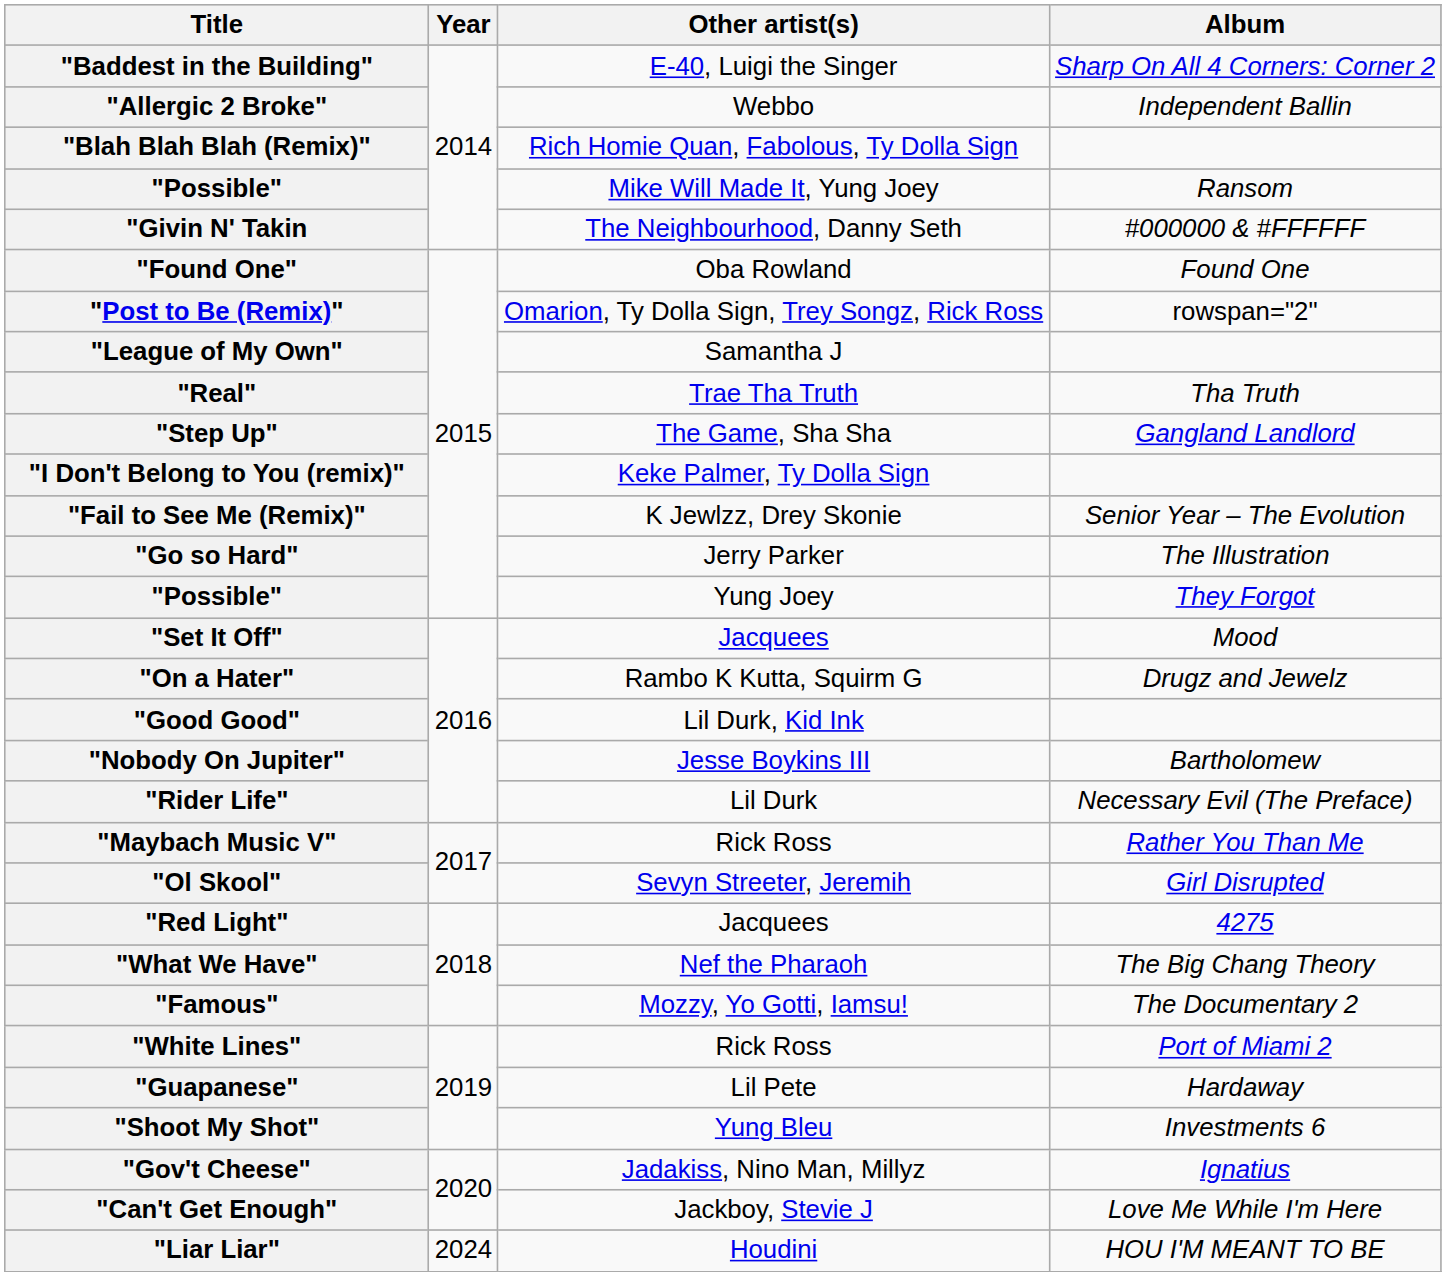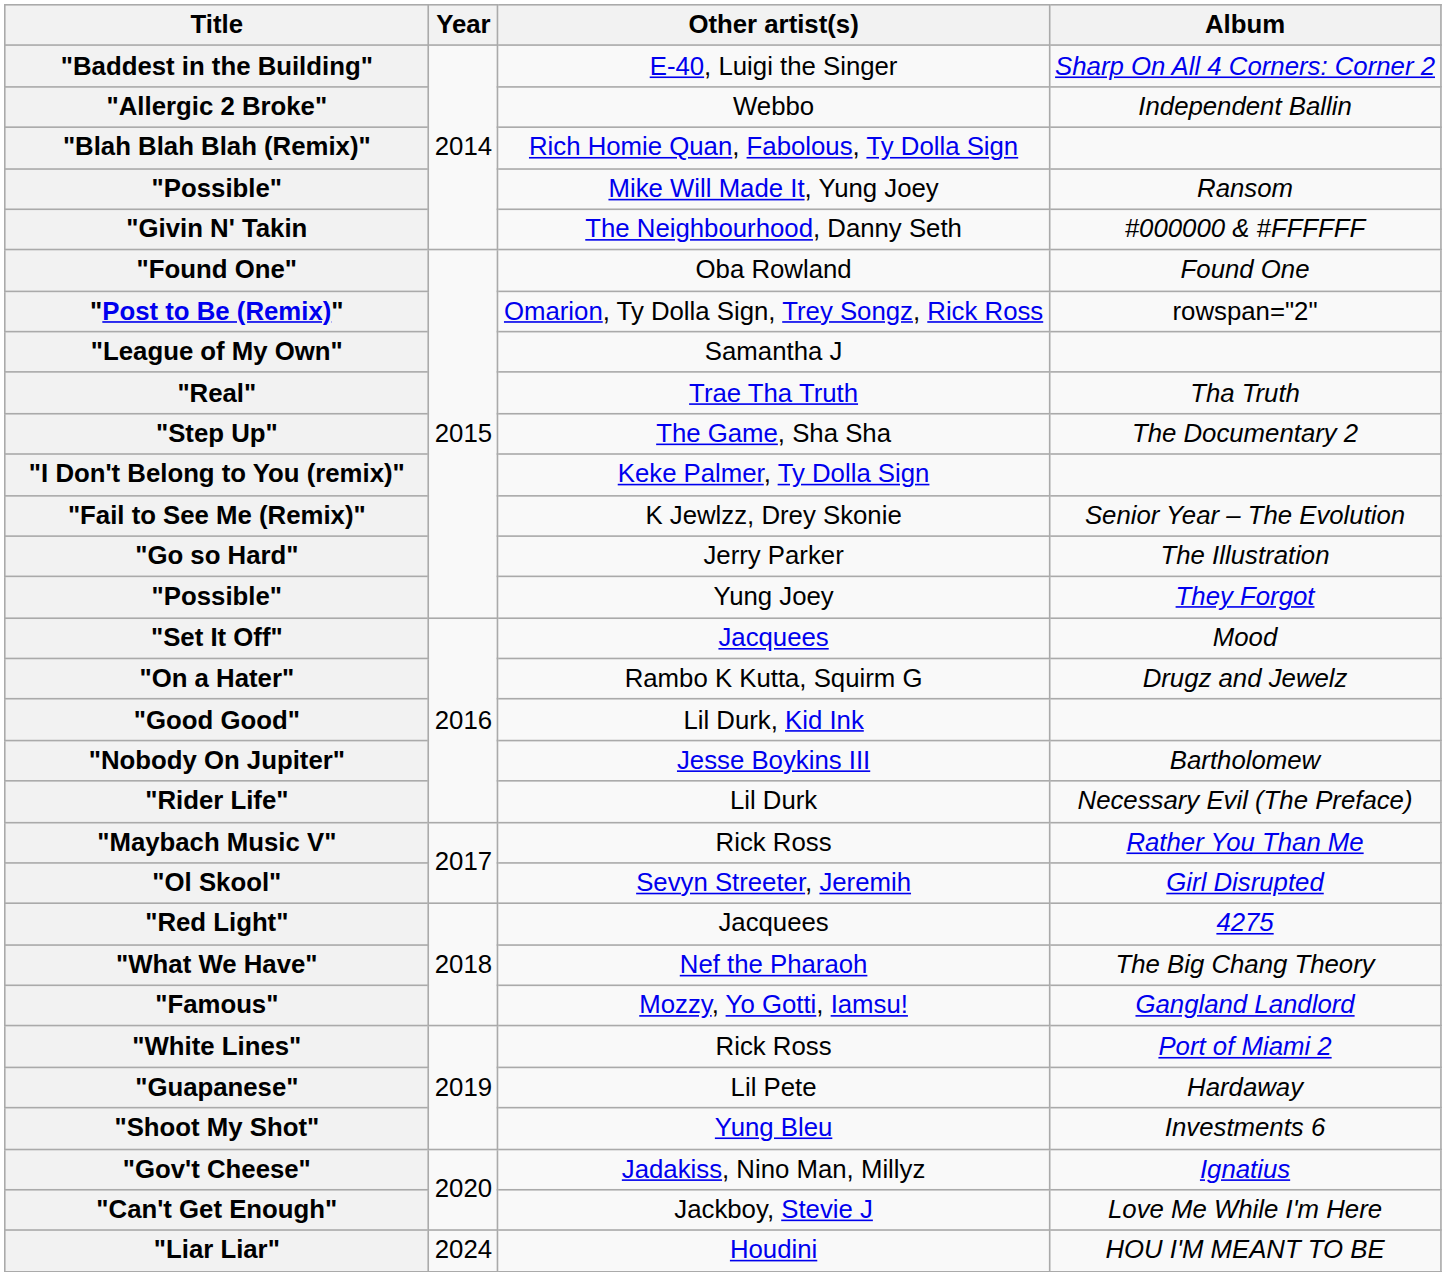"Step Up" | Album: Gangland Landlord -> The Documentary 2
"Famous" | Album: The Documentary 2 -> Gangland Landlord
